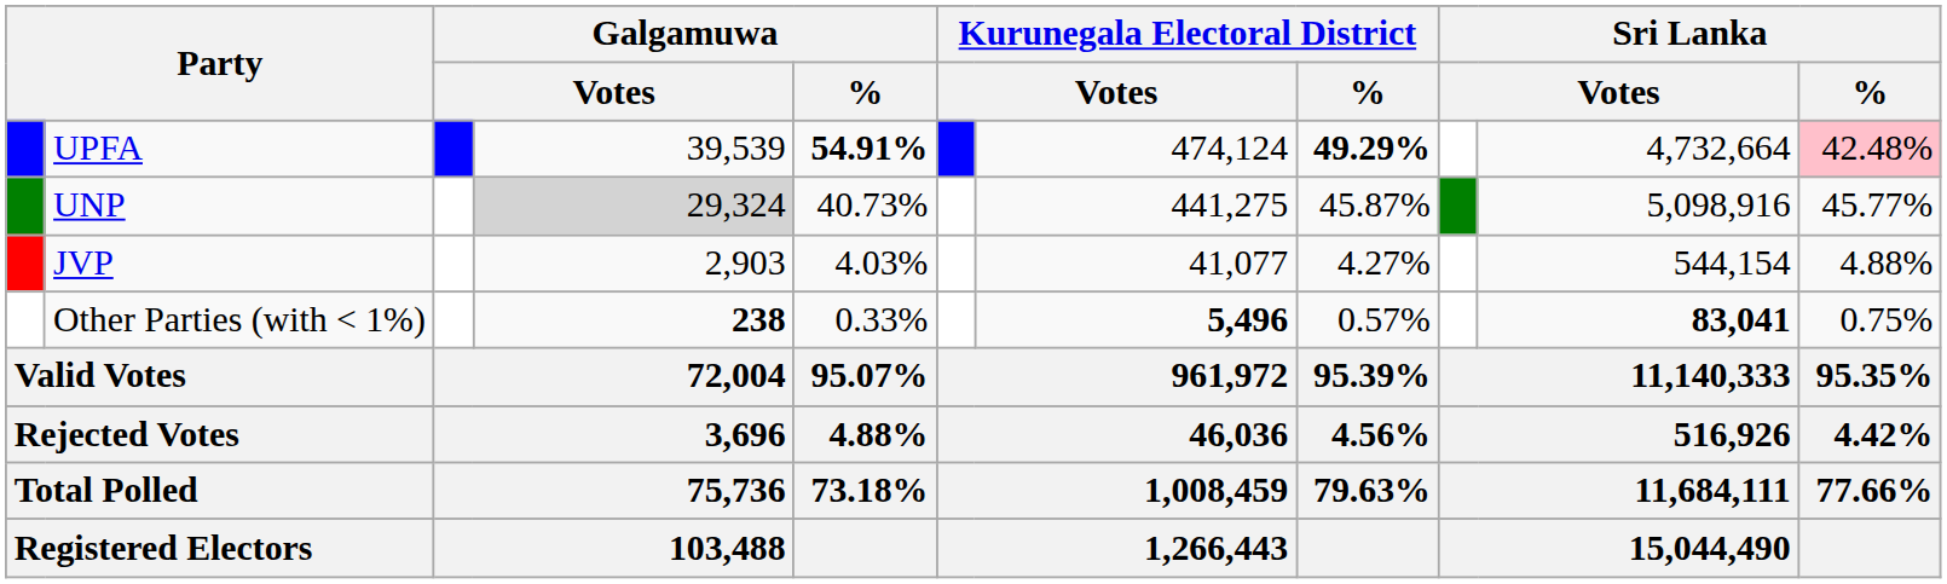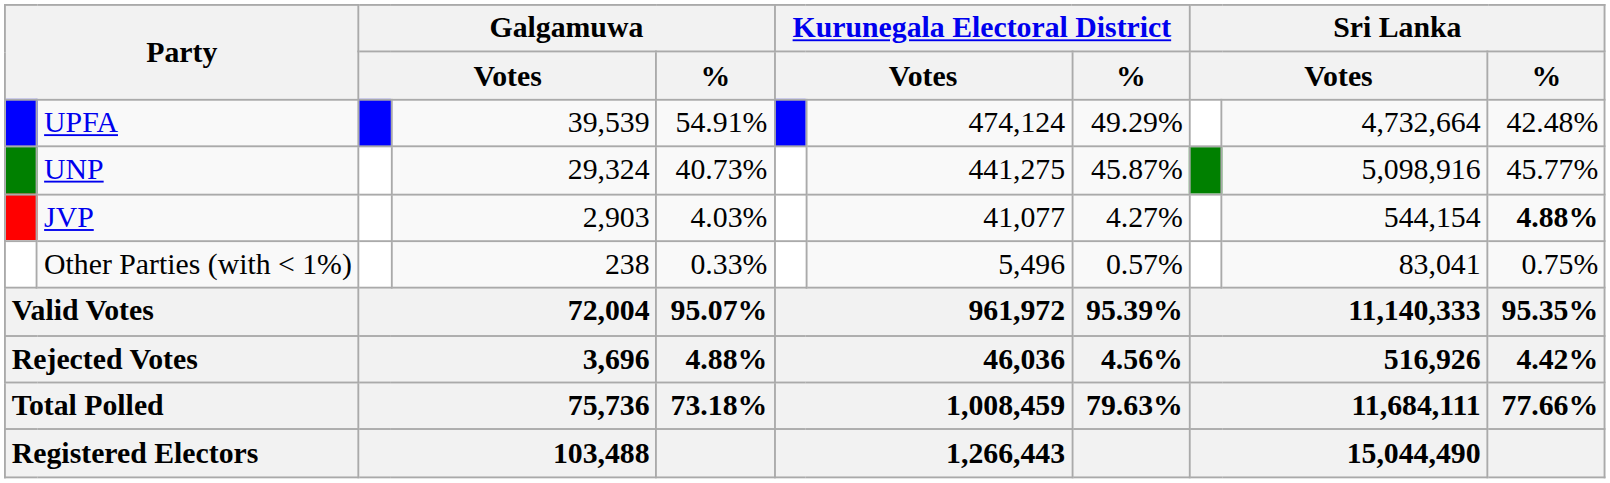UPFA | Galgamuwa / %: bold -> normal
UPFA | Kurunegala Electoral District / %: bold -> normal
UPFA | Sri Lanka / %: pink background -> no background
UNP | column 4: lightgrey background -> no background
JVP | Sri Lanka / %: normal -> bold
Other Parties (with < 1%) | column 4: bold -> normal
Other Parties (with < 1%) | column 7: bold -> normal
Other Parties (with < 1%) | column 10: bold -> normal
